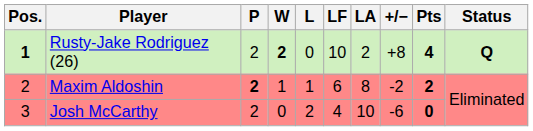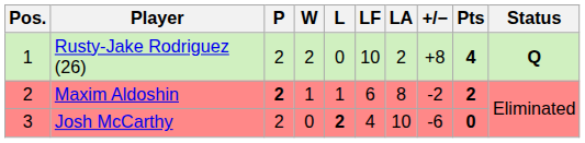Rusty-Jake Rodriguez (26) | Pos.: bold -> normal
Rusty-Jake Rodriguez (26) | W: bold -> normal
Josh McCarthy | L: normal -> bold
